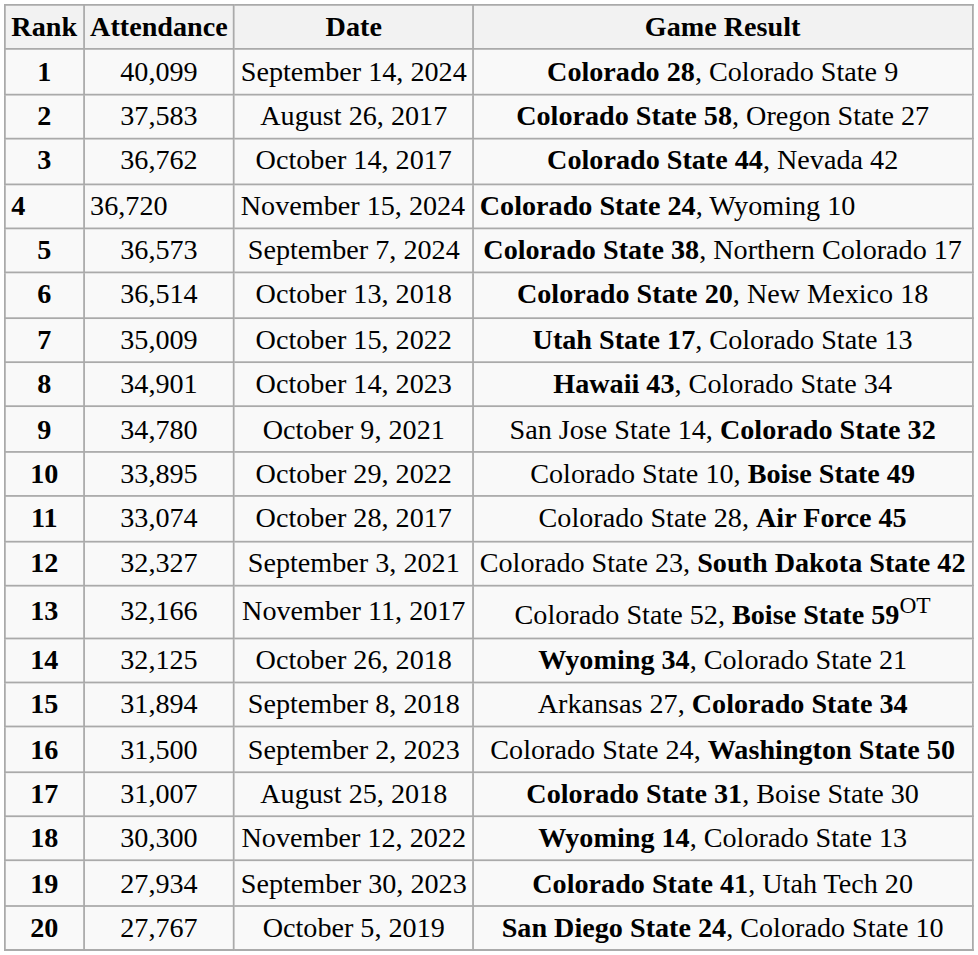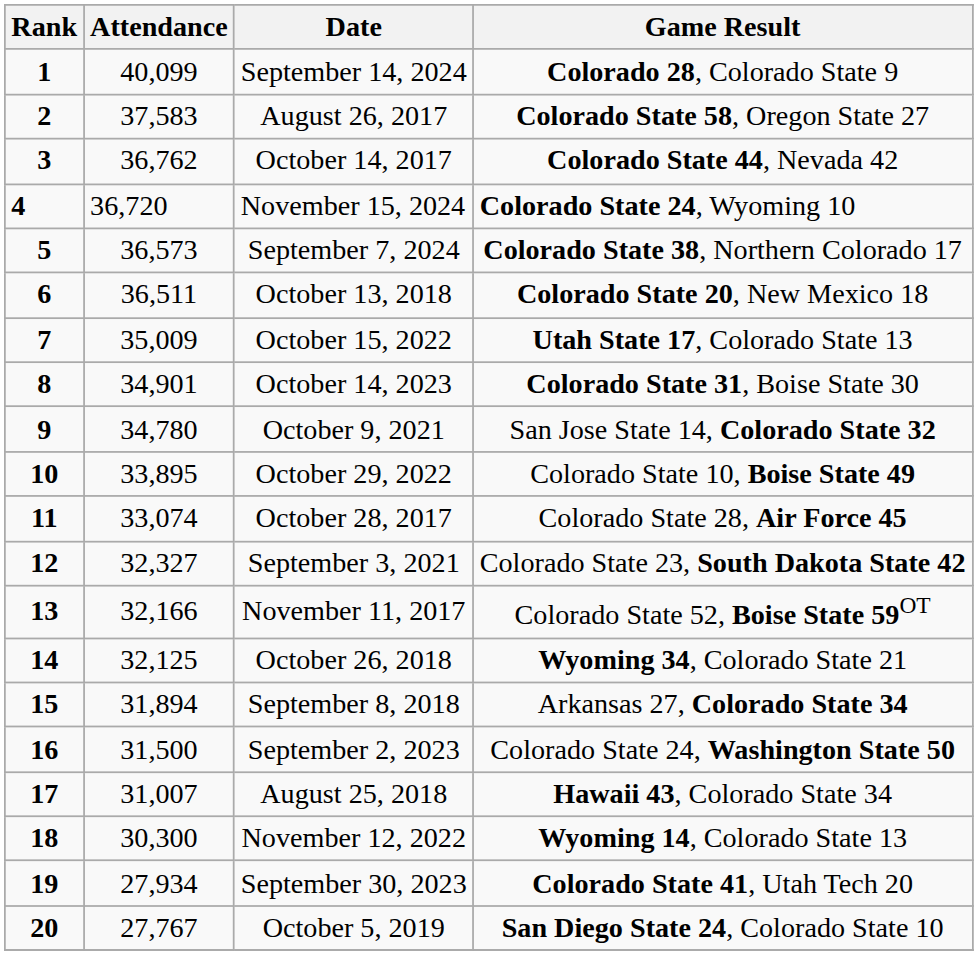October 13, 2018 | Attendance: 36,514 -> 36,511
October 14, 2023 | Game Result: Hawaii 43, Colorado State 34 -> Colorado State 31, Boise State 30
August 25, 2018 | Game Result: Colorado State 31, Boise State 30 -> Hawaii 43, Colorado State 34
